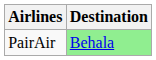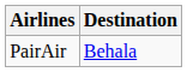PairAir | Destination: lightgreen background -> no background
